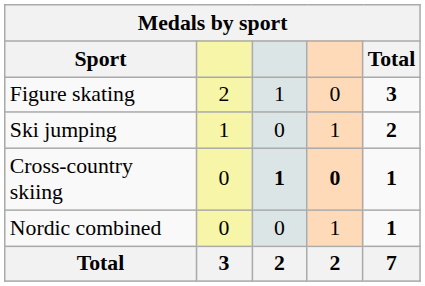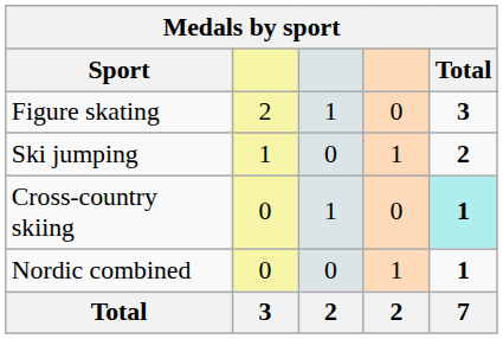Cross-country skiing | column 3: bold -> normal
Cross-country skiing | column 4: bold -> normal
Cross-country skiing | Total: no background -> paleturquoise background
